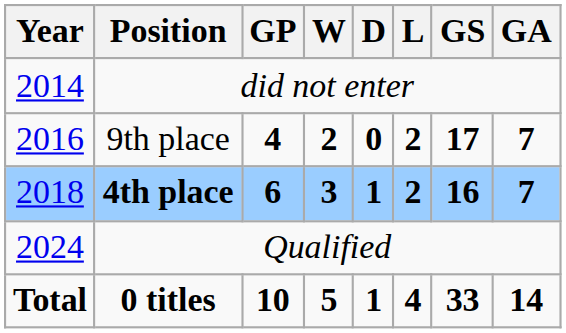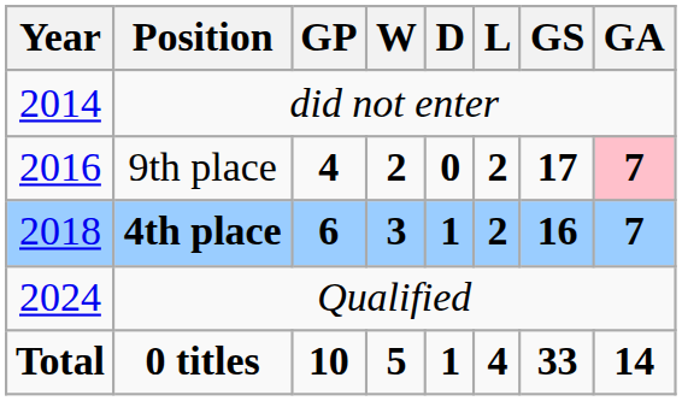9th place | GA: no background -> pink background
